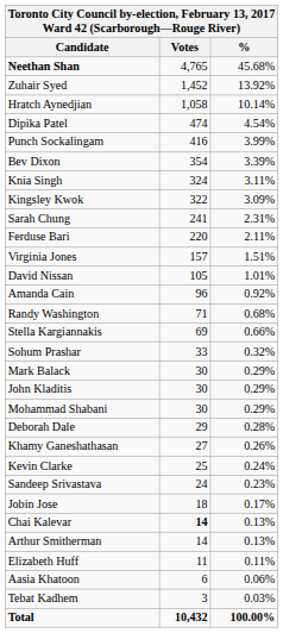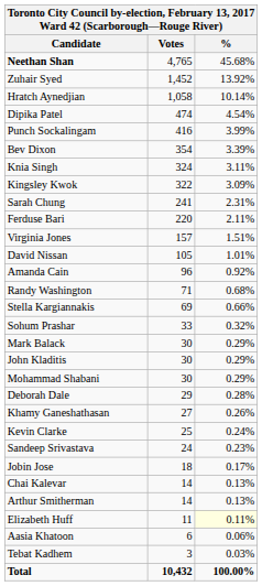Chai Kalevar | Votes: bold -> normal
Elizabeth Huff | %: no background -> lightyellow background
